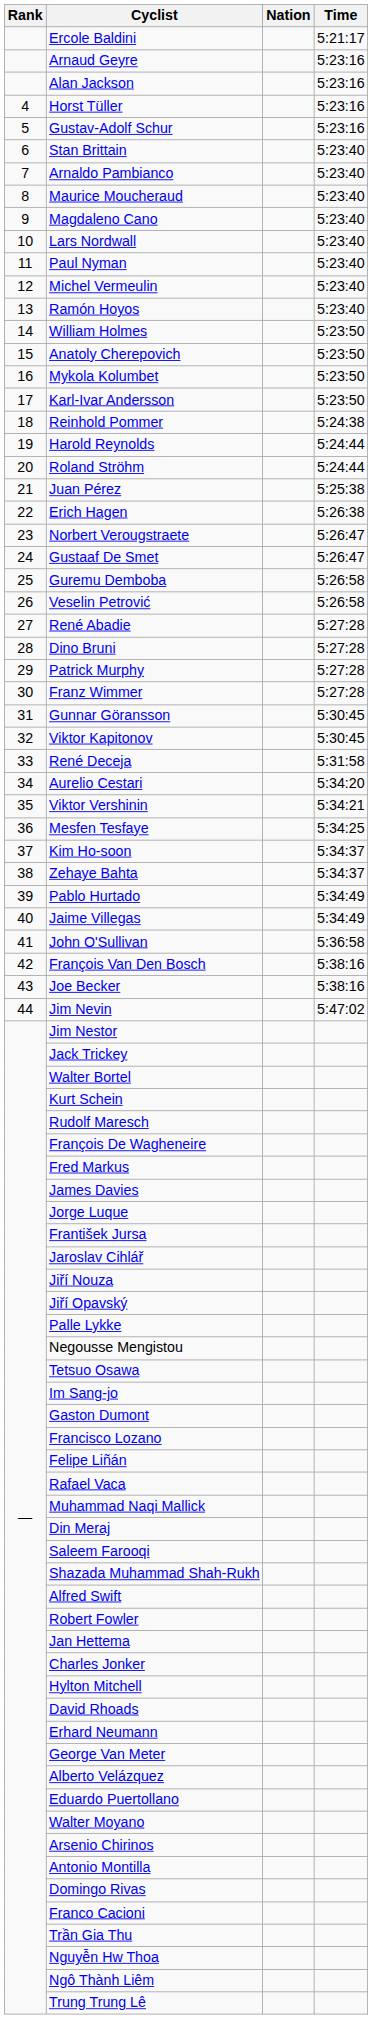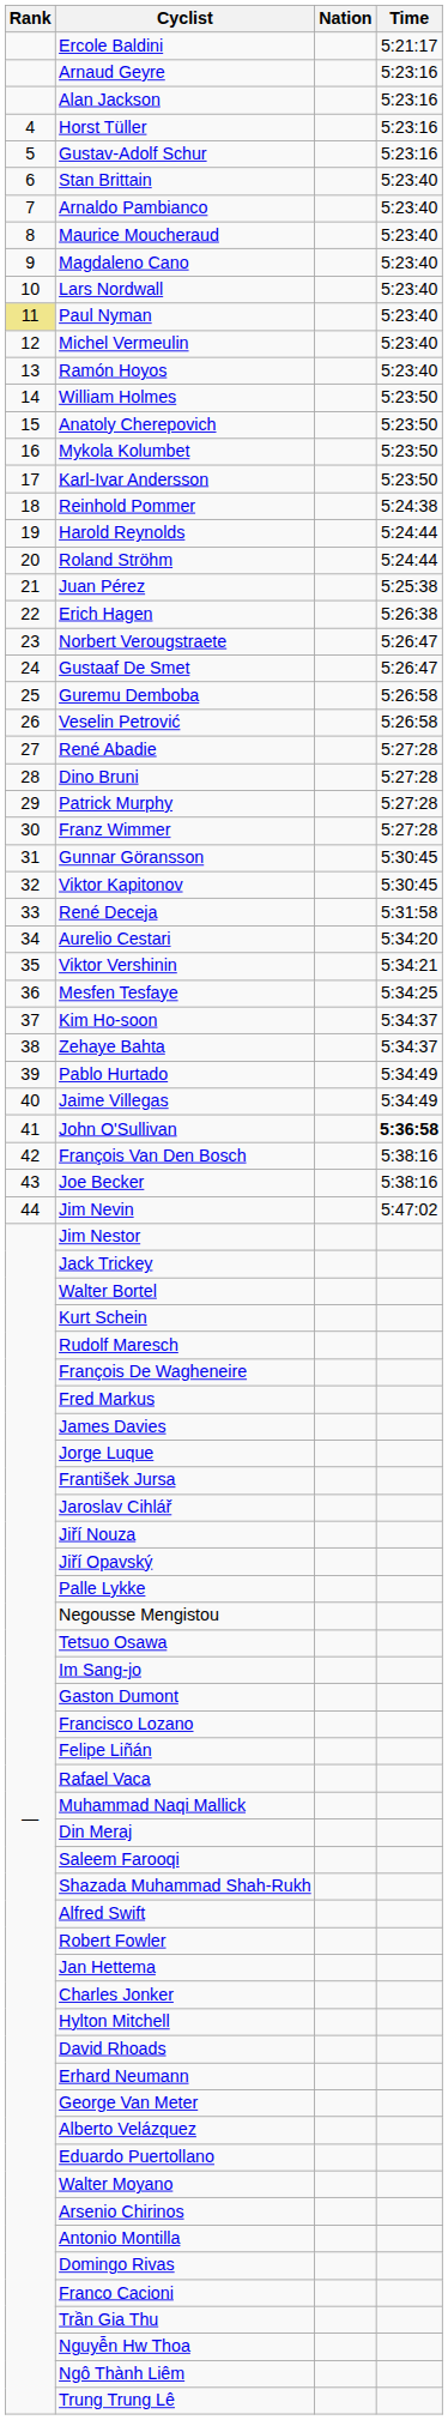Paul Nyman | Rank: no background -> khaki background
John O'Sullivan | Time: normal -> bold
